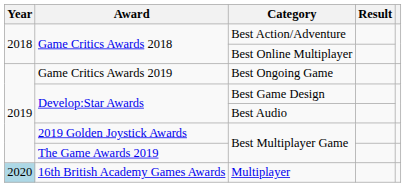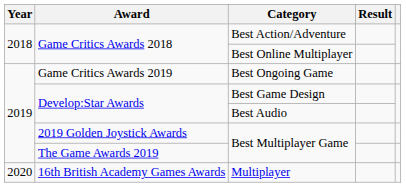Multiplayer | Year: lightblue background -> no background
